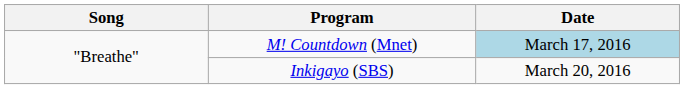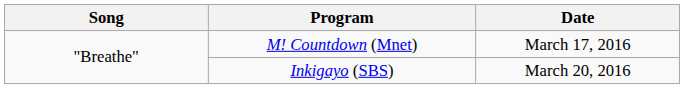M! Countdown (Mnet) | Date: lightblue background -> no background
